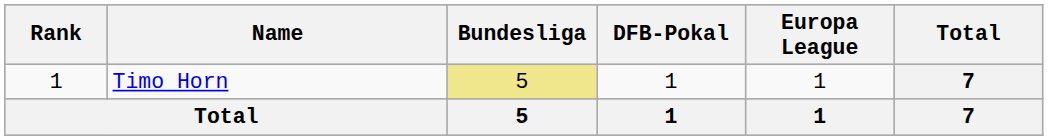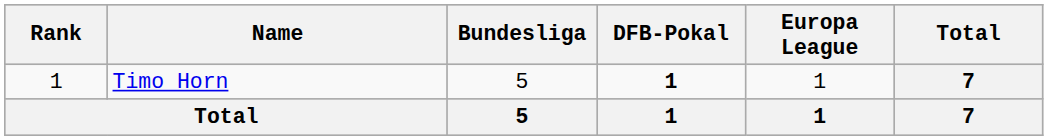Timo Horn | Bundesliga: khaki background -> no background
Timo Horn | DFB-Pokal: normal -> bold
